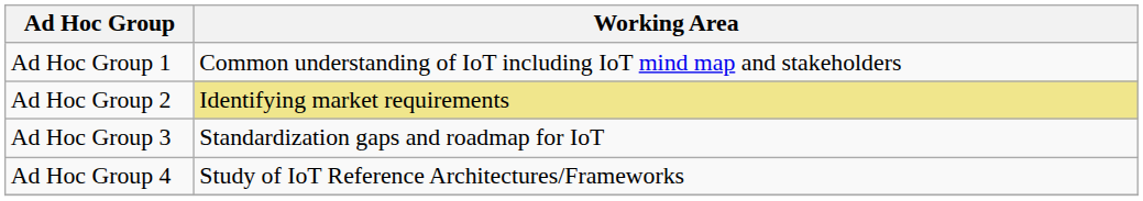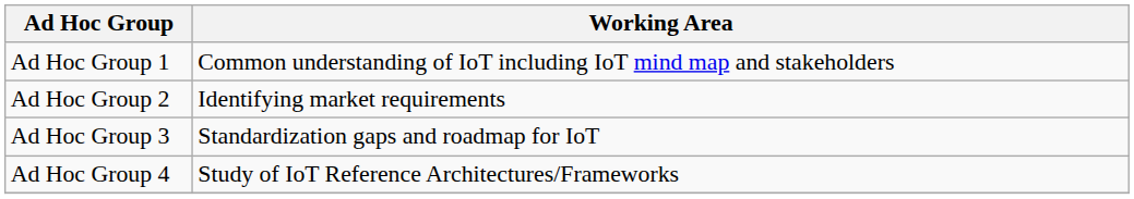Ad Hoc Group 2 | Working Area: khaki background -> no background
